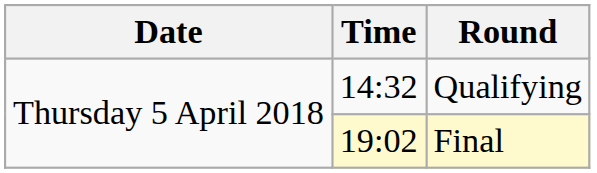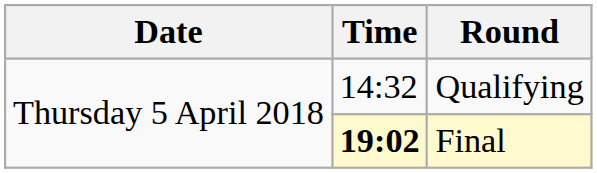Final | Time: normal -> bold
